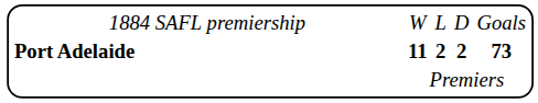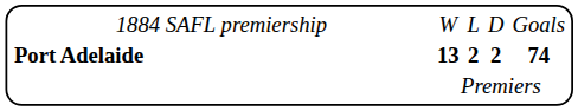Port Adelaide | column 2: 11 -> 13
Port Adelaide | column 5: 73 -> 74
